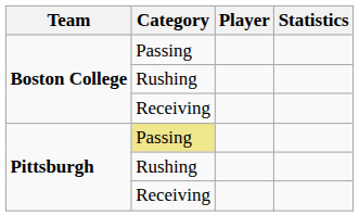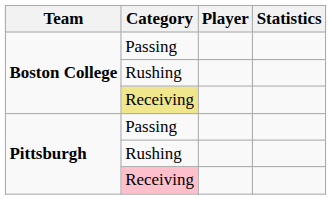Boston College / Receiving | Category: no background -> khaki background
Pittsburgh / Passing | Category: khaki background -> no background
Pittsburgh / Receiving | Category: no background -> pink background
